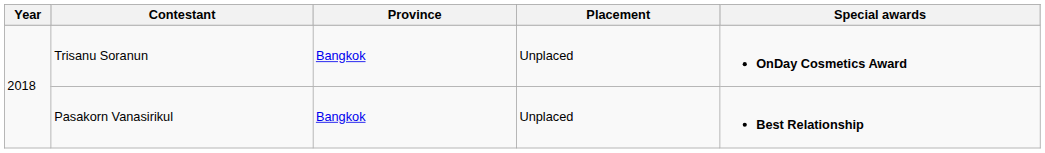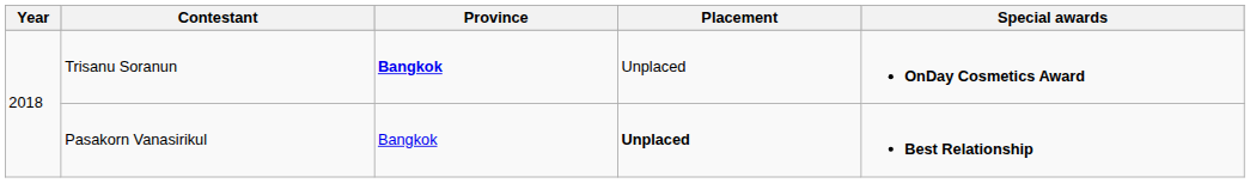Trisanu Soranun | Province: normal -> bold
Pasakorn Vanasirikul | Placement: normal -> bold
